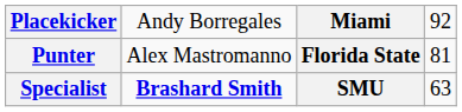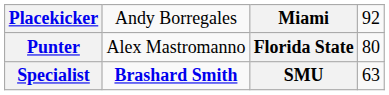Punter | column 4: 81 -> 80
